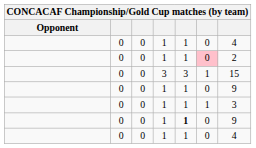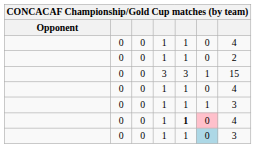row 4 | column 6: pink background -> no background
row 6 | column 7: 9 -> 4
row 8 | column 6: no background -> pink background
row 8 | column 7: 9 -> 4
row 9 | column 6: no background -> lightblue background
row 9 | column 7: 4 -> 3
